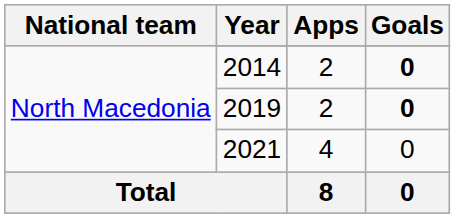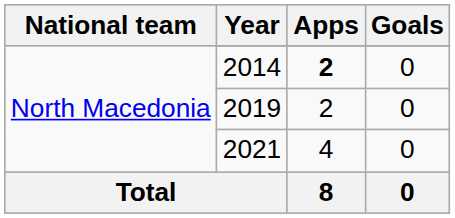2014 | Apps: normal -> bold
2014 | Goals: bold -> normal
2019 | Goals: bold -> normal
